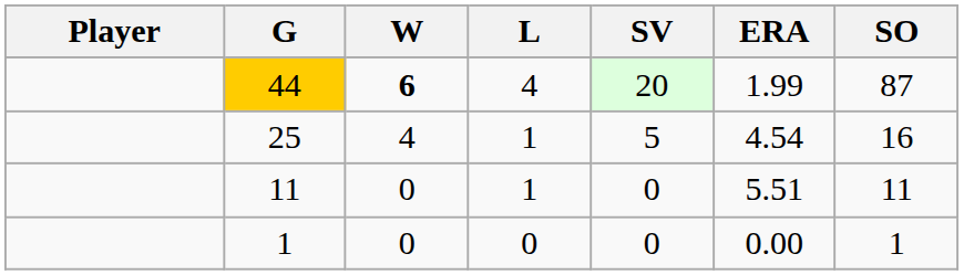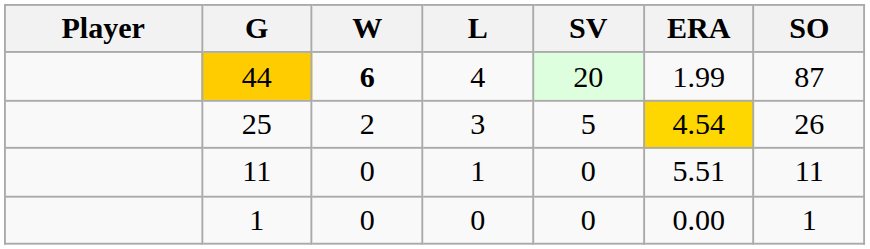25 | W: 4 -> 2
25 | L: 1 -> 3
25 | ERA: no background -> gold background
25 | SO: 16 -> 26
